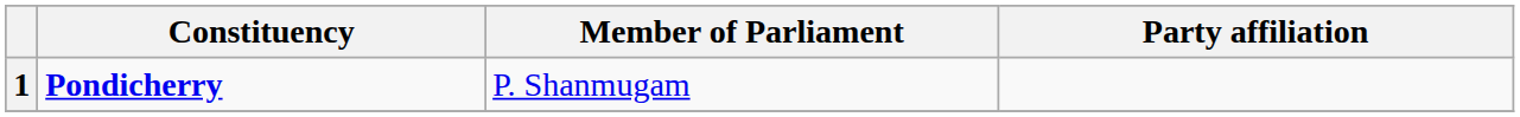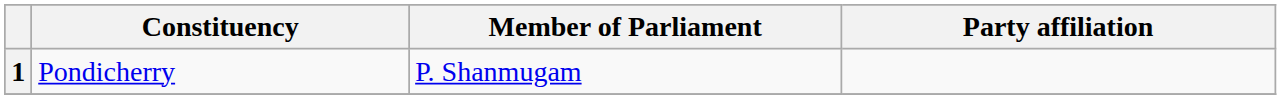1 | Constituency: bold -> normal
